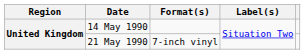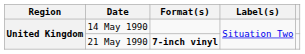21 May 1990 | Format(s): normal -> bold
